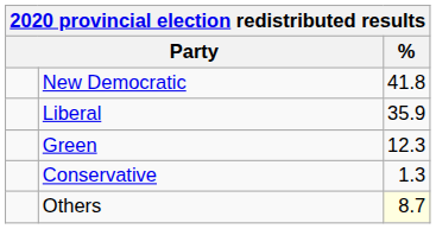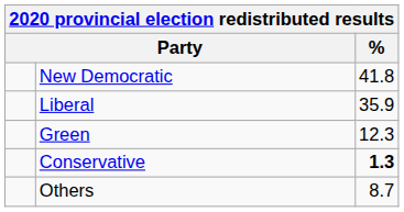Conservative | %: normal -> bold
Others | %: lightyellow background -> no background
